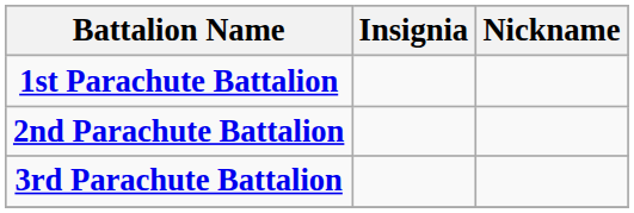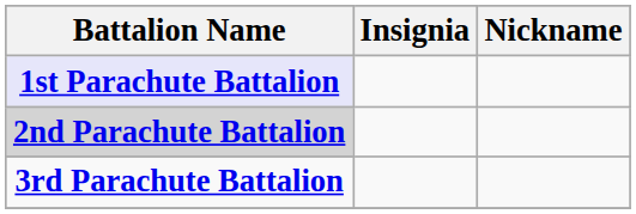1st Parachute Battalion | Battalion Name: no background -> lavender background
2nd Parachute Battalion | Battalion Name: no background -> lightgrey background
